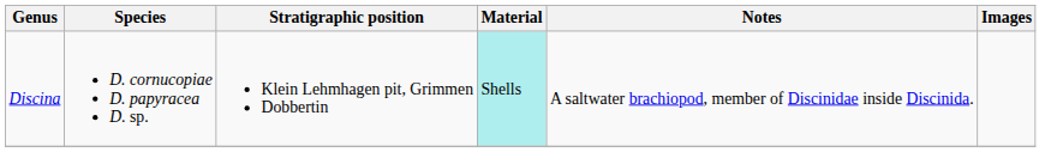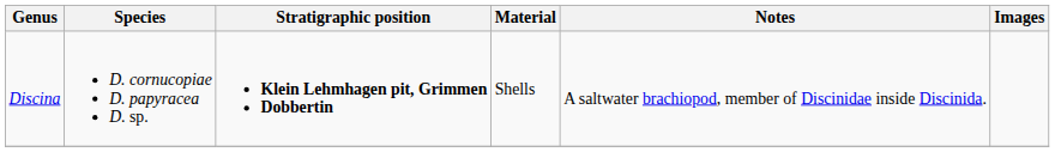Discina | Stratigraphic position: normal -> bold
Discina | Material: paleturquoise background -> no background
